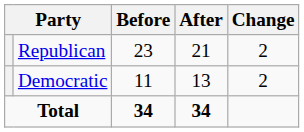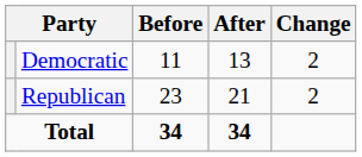rows swapped: Republican <-> Democratic
